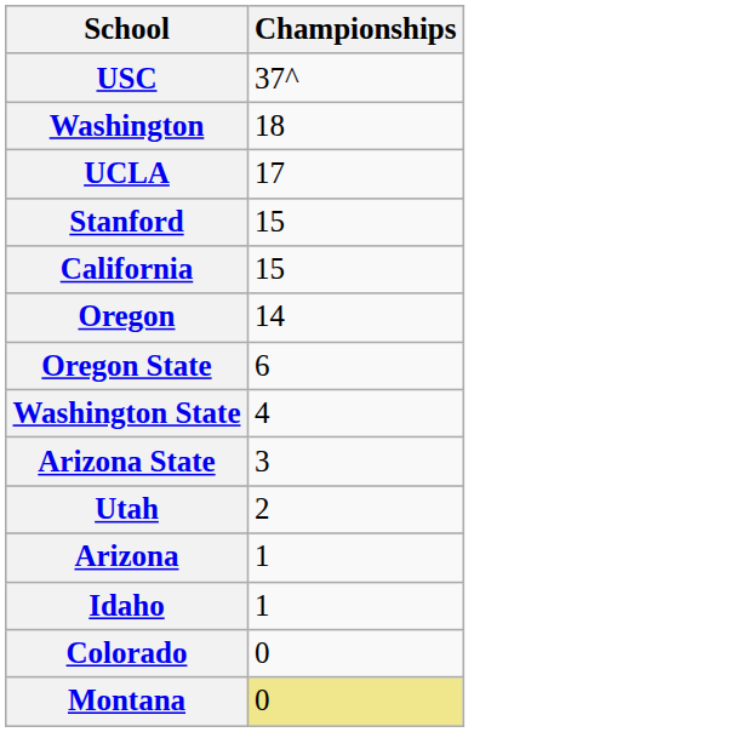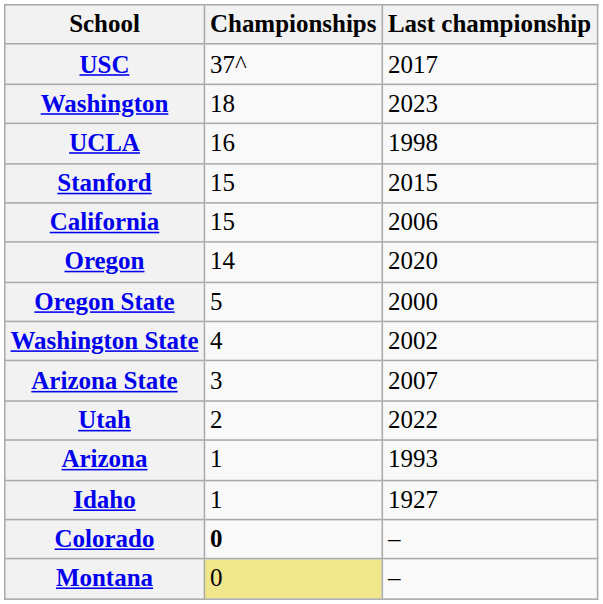+ column: Last championship | 2017 | 2023 | 1998 | 2015 | 2006 | 2020 | 2000 | 2002 | 2007 | 2022 | 1993 | 1927 | – | –
UCLA | Championships: 17 -> 16
Oregon State | Championships: 6 -> 5
Colorado | Championships: normal -> bold
